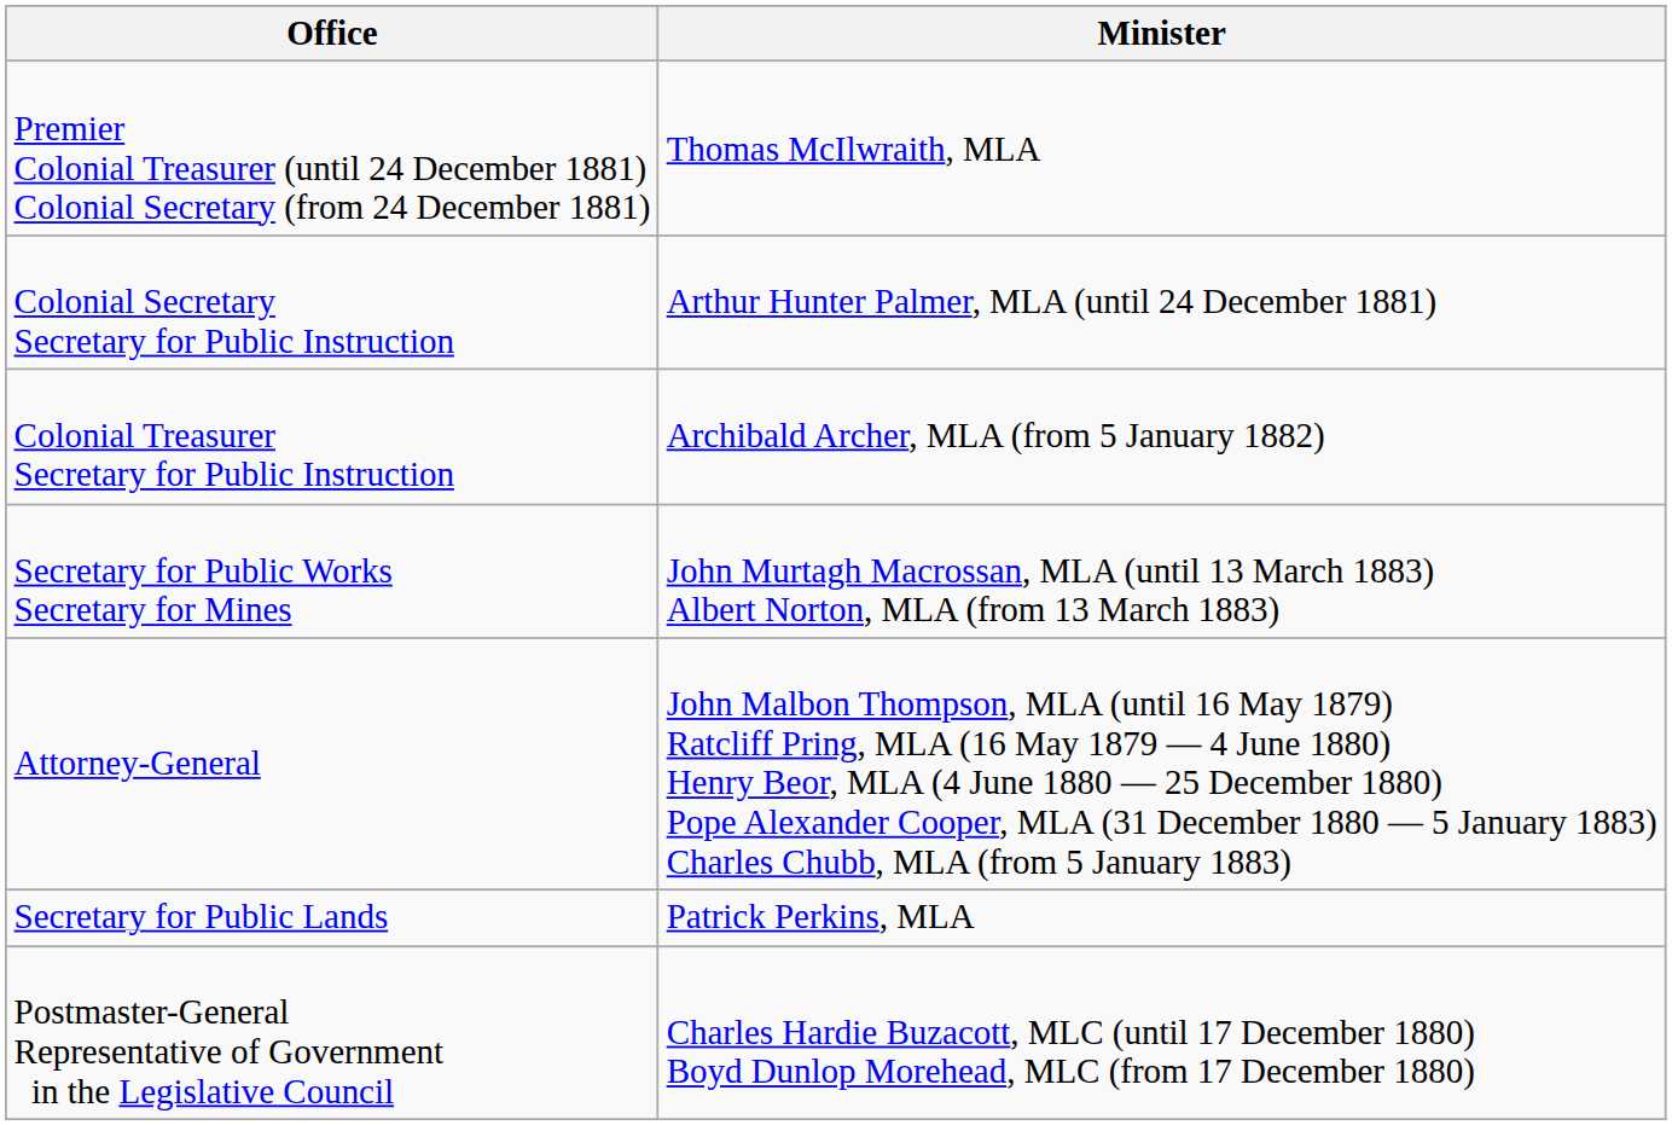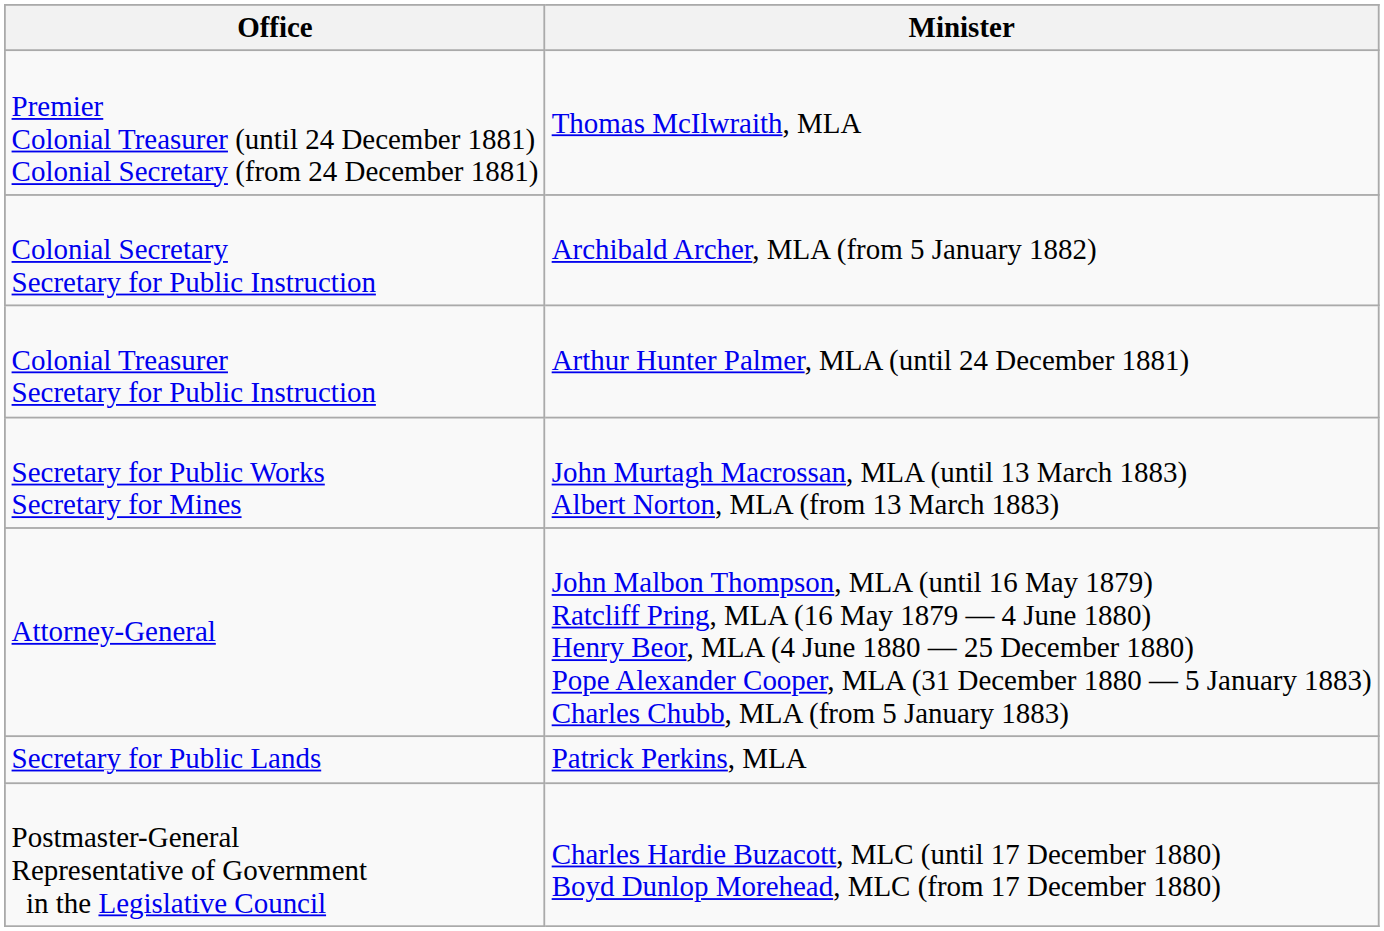Colonial Secretary Secretary for Public Instruction | Minister: Arthur Hunter Palmer, MLA (until 24 December 1881) -> Archibald Archer, MLA (from 5 January 1882)
Colonial Treasurer Secretary for Public Instruction | Minister: Archibald Archer, MLA (from 5 January 1882) -> Arthur Hunter Palmer, MLA (until 24 December 1881)
